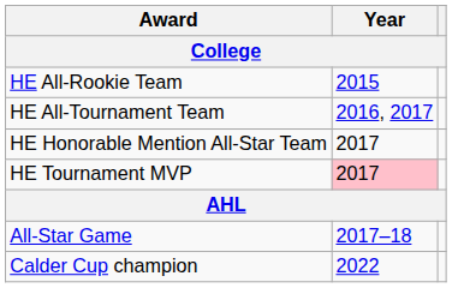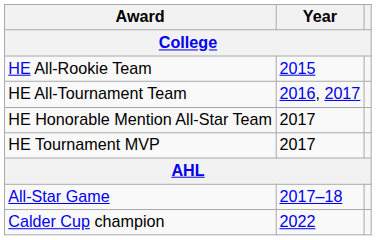HE Tournament MVP | Year: pink background -> no background
